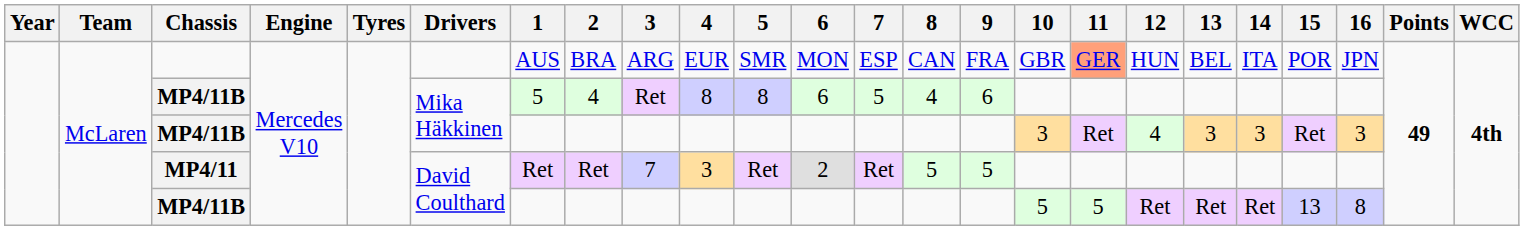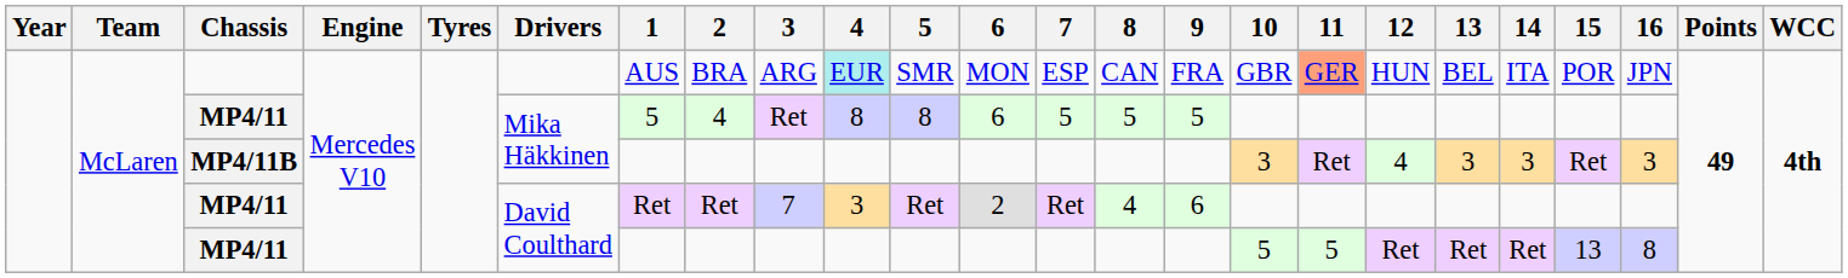row 2 | 4: no background -> paleturquoise background
row 3 | Chassis: MP4/11B -> MP4/11
row 3 | 8: 4 -> 5
row 3 | 9: 6 -> 5
row 5 | 8: 5 -> 4
row 5 | 9: 5 -> 6
row 6 | Chassis: MP4/11B -> MP4/11
